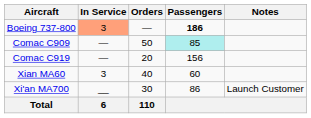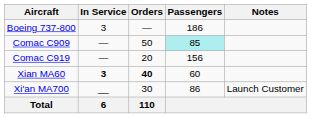Boeing 737-800 | In Service: lightsalmon background -> no background
Boeing 737-800 | Passengers: bold -> normal
Xian MA60 | In Service: normal -> bold
Xian MA60 | Orders: normal -> bold
